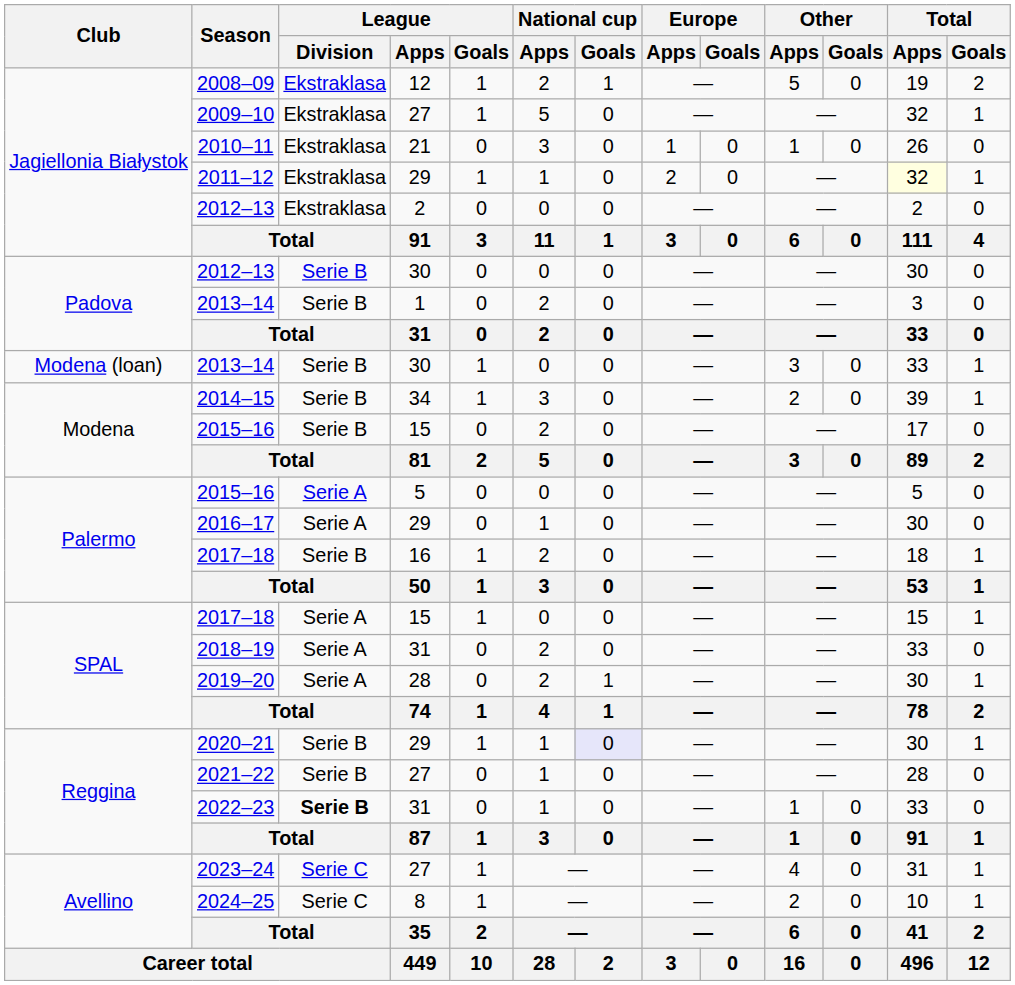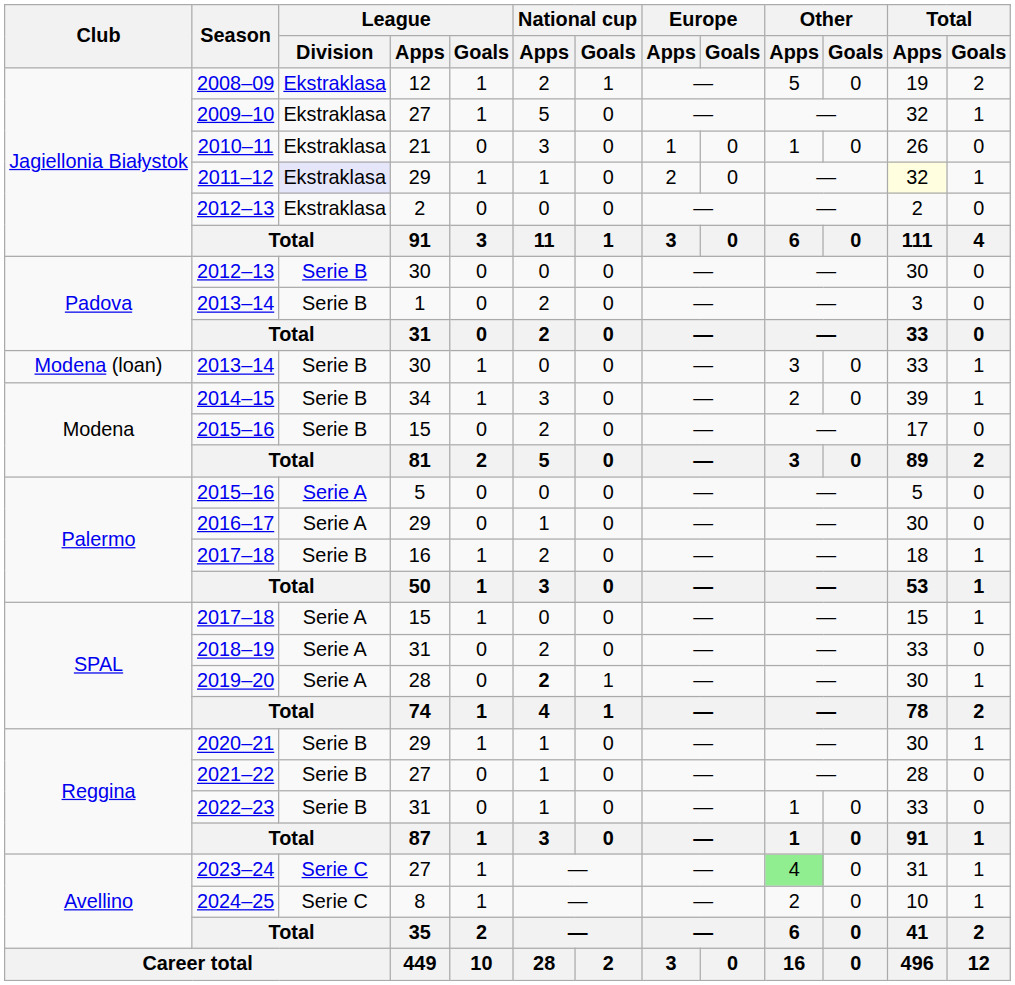2011–12 | League / Division: no background -> lavender background
2019–20 | National cup / Apps: normal -> bold
2020–21 | National cup / Goals: lavender background -> no background
2022–23 | League / Division: bold -> normal
2023–24 | Other / Apps: no background -> lightgreen background
